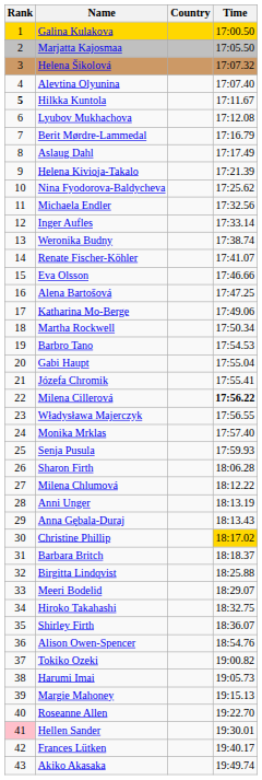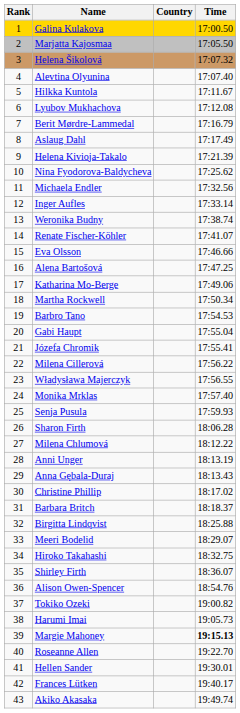Hilkka Kuntola | Rank: bold -> normal
Milena Cillerová | Time: bold -> normal
Christine Phillip | Time: gold background -> no background
Margie Mahoney | Time: normal -> bold
Hellen Sander | Rank: pink background -> no background
